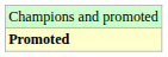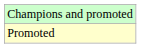row 2 | column 1: bold -> normal
